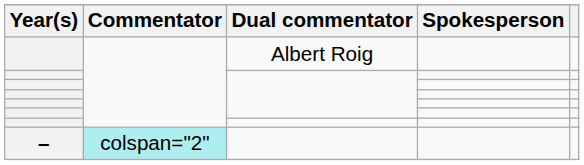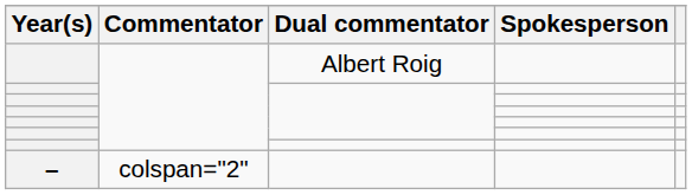– | Commentator: paleturquoise background -> no background
